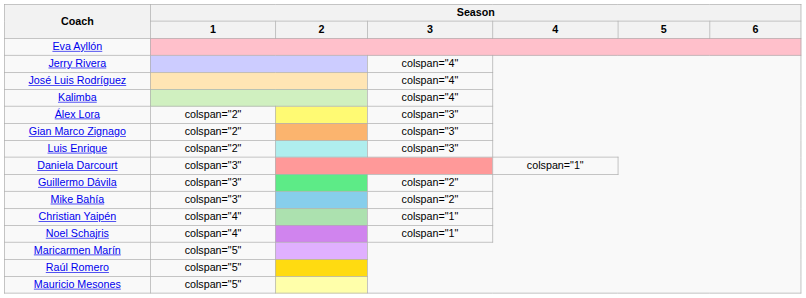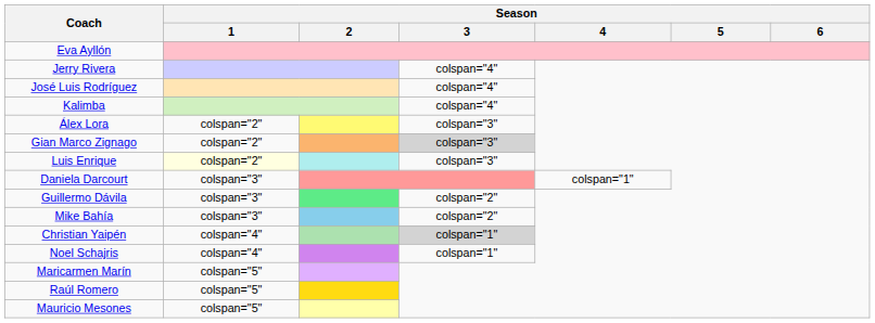Gian Marco Zignago | Season / 3: no background -> lightgrey background
Luis Enrique | Season / 1: no background -> lightyellow background
Christian Yaipén | Season / 3: no background -> lightgrey background
